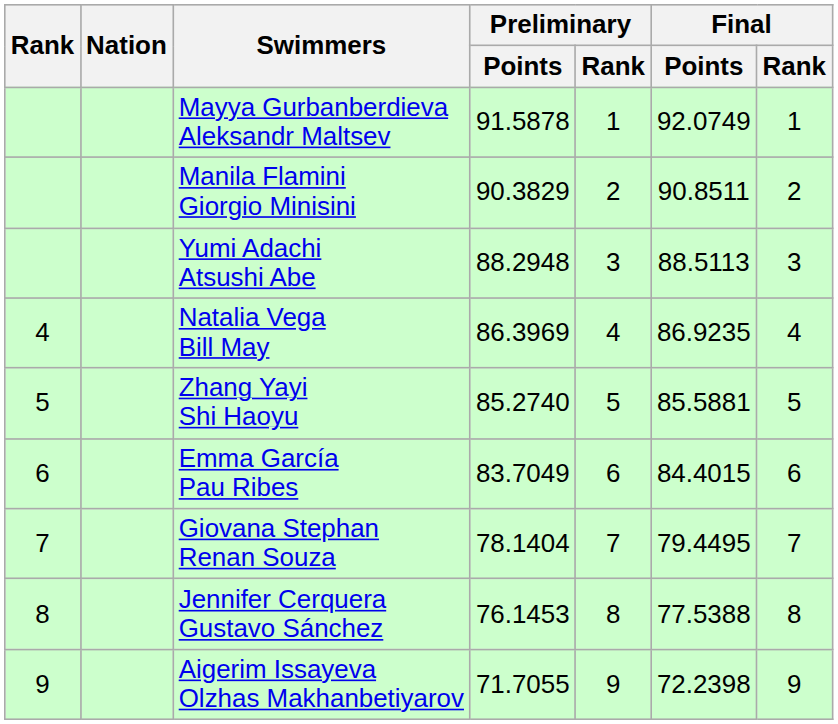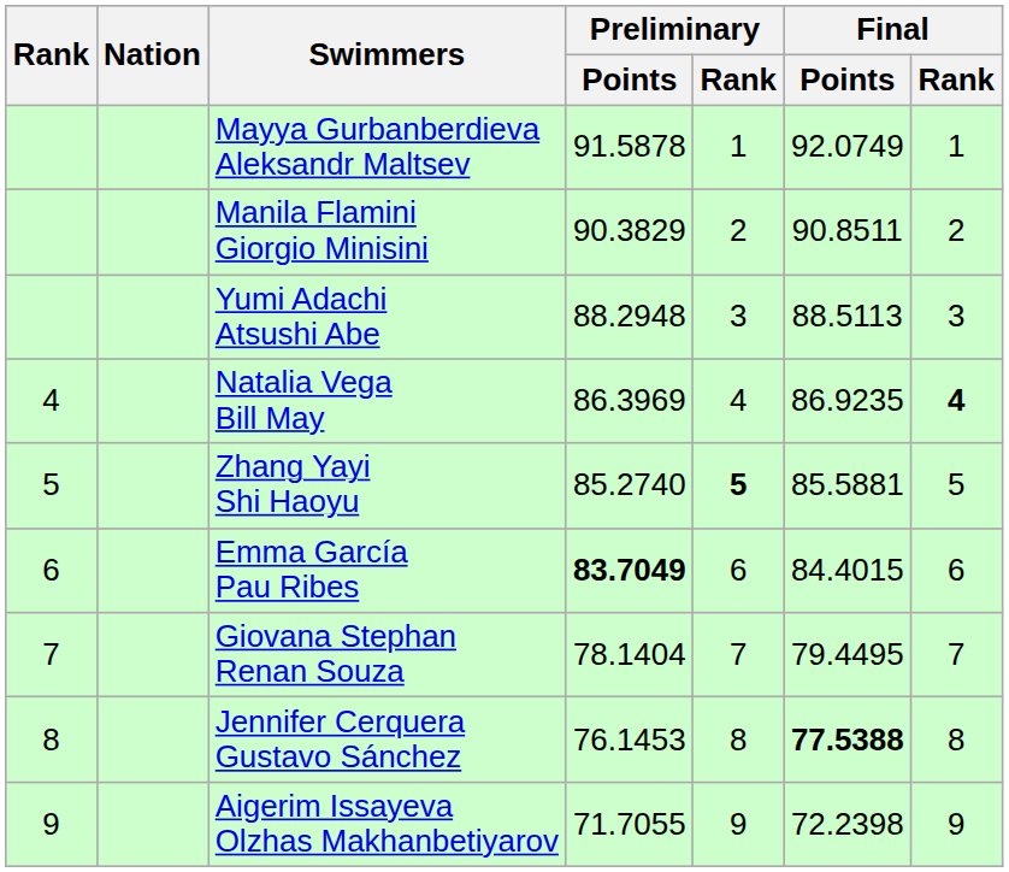Natalia Vega Bill May | Final / Rank: normal -> bold
Zhang Yayi Shi Haoyu | Preliminary / Rank: normal -> bold
Emma García Pau Ribes | Preliminary / Points: normal -> bold
Jennifer Cerquera Gustavo Sánchez | Final / Points: normal -> bold
